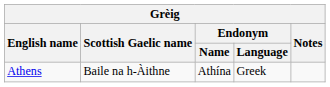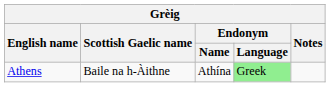Athens | Endonym / Language: no background -> lightgreen background
